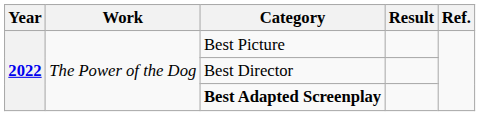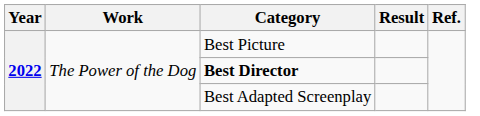Best Director | Category: normal -> bold
Best Adapted Screenplay | Category: bold -> normal
